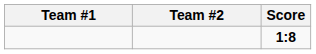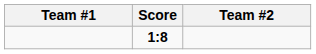columns swapped: Score <-> Team #2
